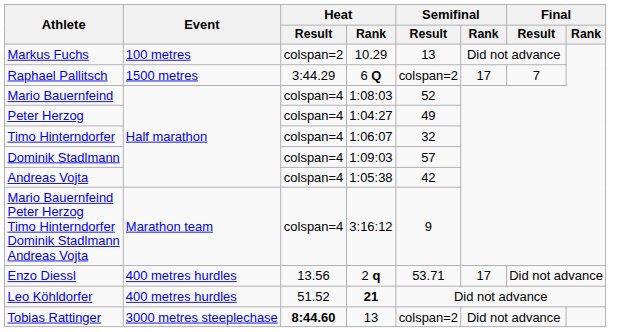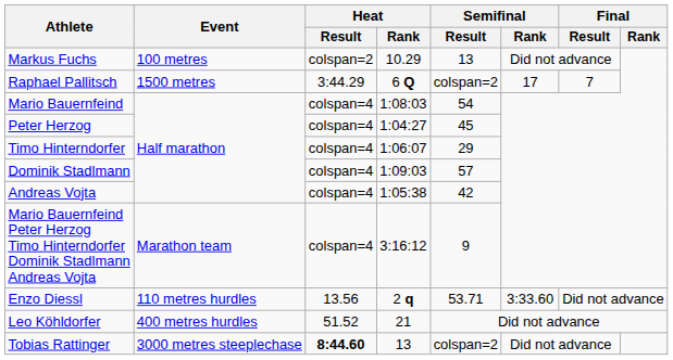Mario Bauernfeind | Semifinal / Result: 52 -> 54
Peter Herzog | Semifinal / Result: 49 -> 45
Timo Hinterndorfer | Semifinal / Result: 32 -> 29
Enzo Diessl | Event: 400 metres hurdles -> 110 metres hurdles
Enzo Diessl | Semifinal / Rank: 17 -> 3:33.60
Leo Köhldorfer | Heat / Rank: bold -> normal
